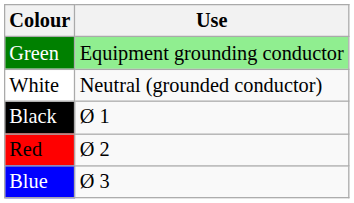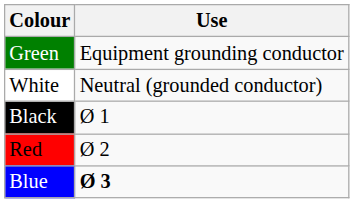Green | Use: lightgreen background -> no background
Blue | Use: normal -> bold
